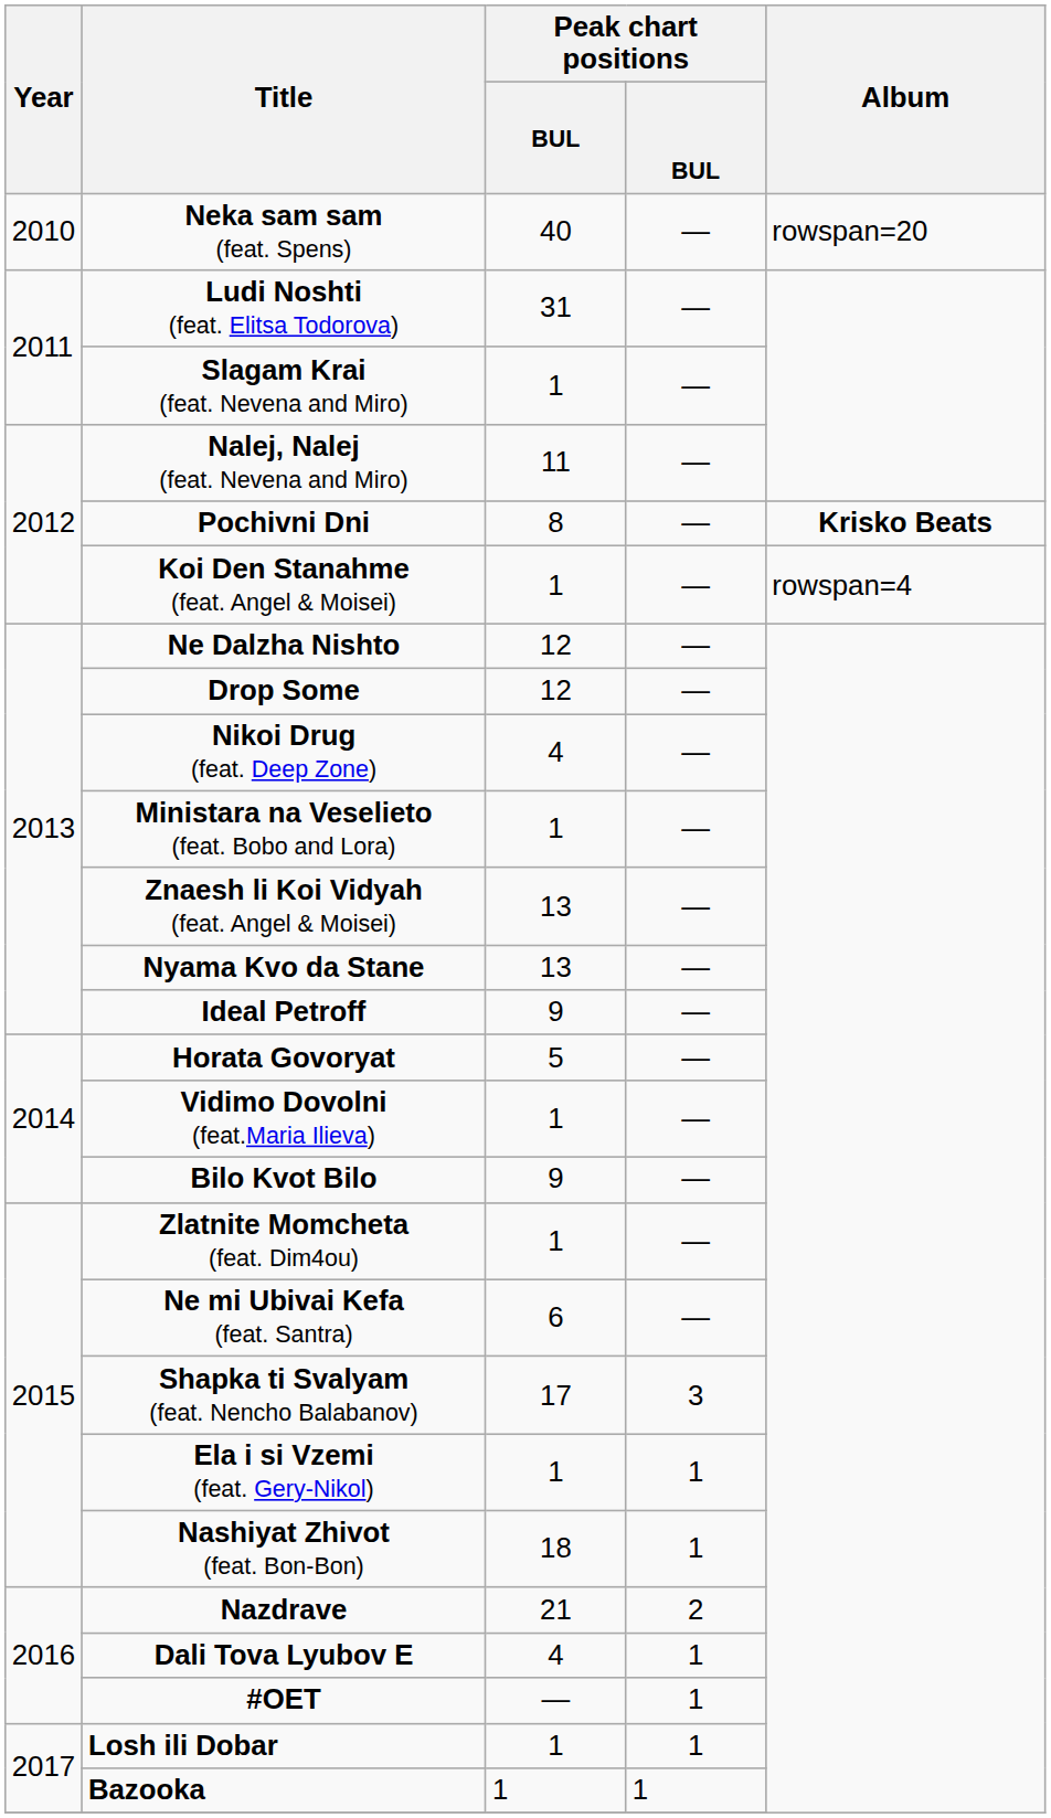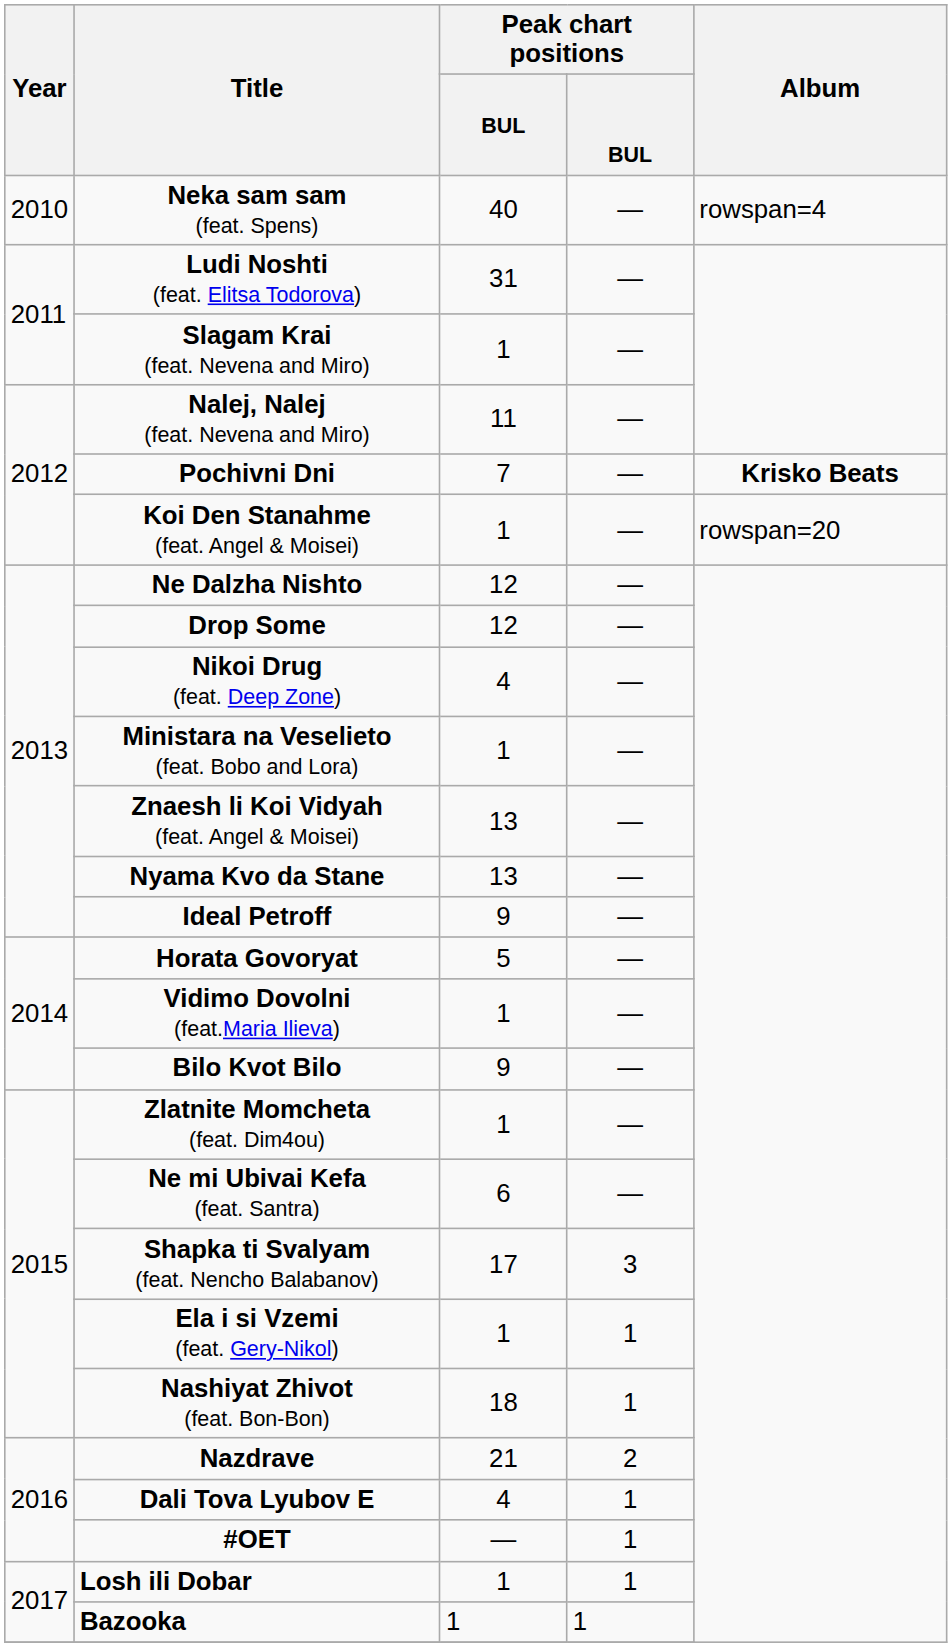Neka sam sam (feat. Spens) | Album: rowspan=20 -> rowspan=4
Pochivni Dni | column 3: 8 -> 7
Koi Den Stanahme (feat. Angel & Moisei) | Album: rowspan=4 -> rowspan=20
